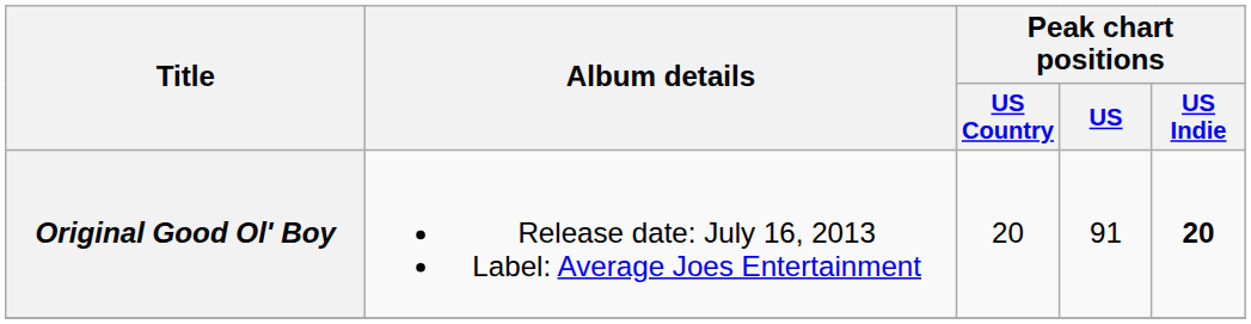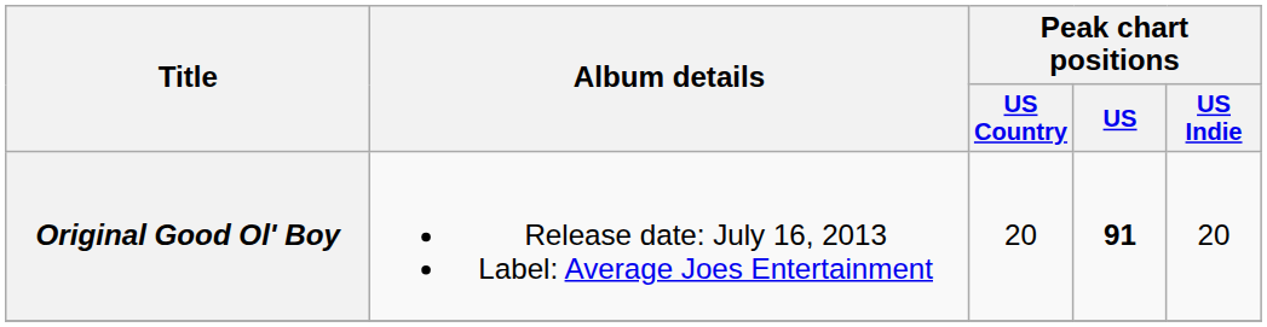row 3 | Peak chart positions / US: normal -> bold
row 3 | Peak chart positions / US Indie: bold -> normal
